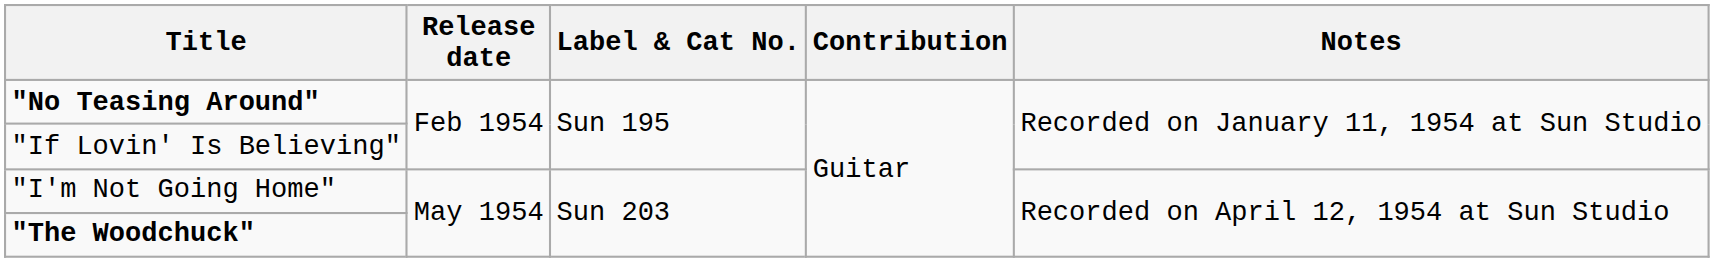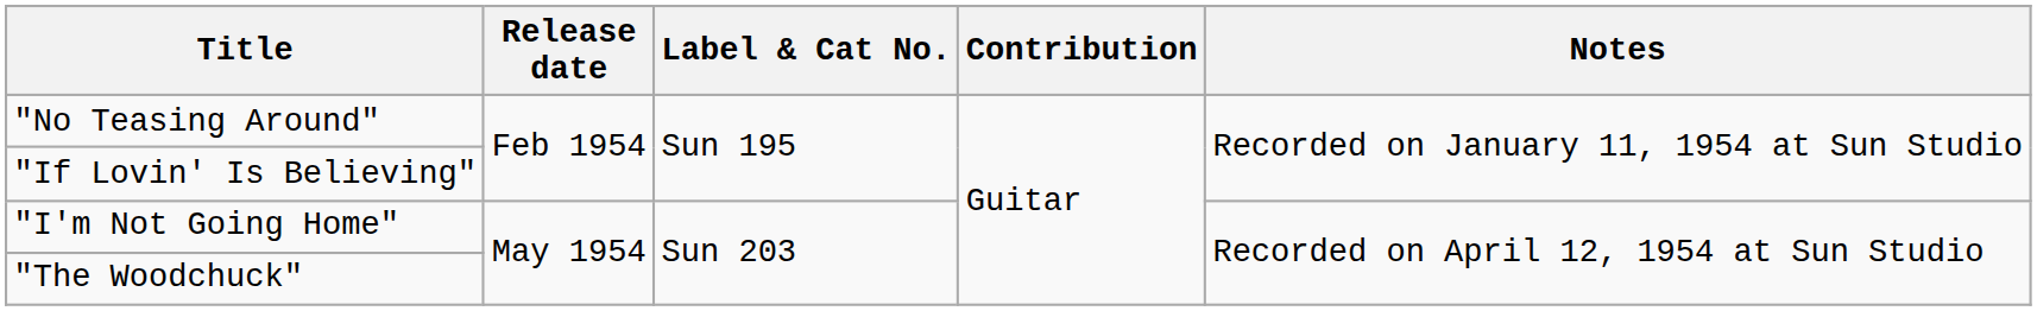"No Teasing Around" | Title: bold -> normal
"The Woodchuck" | Title: bold -> normal
